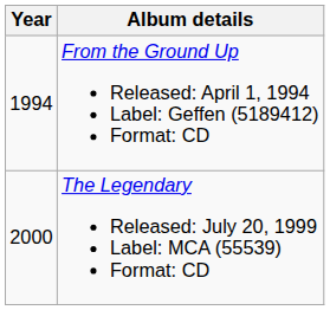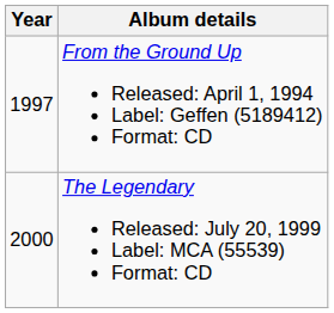row 2 | Year: 1994 -> 1997
